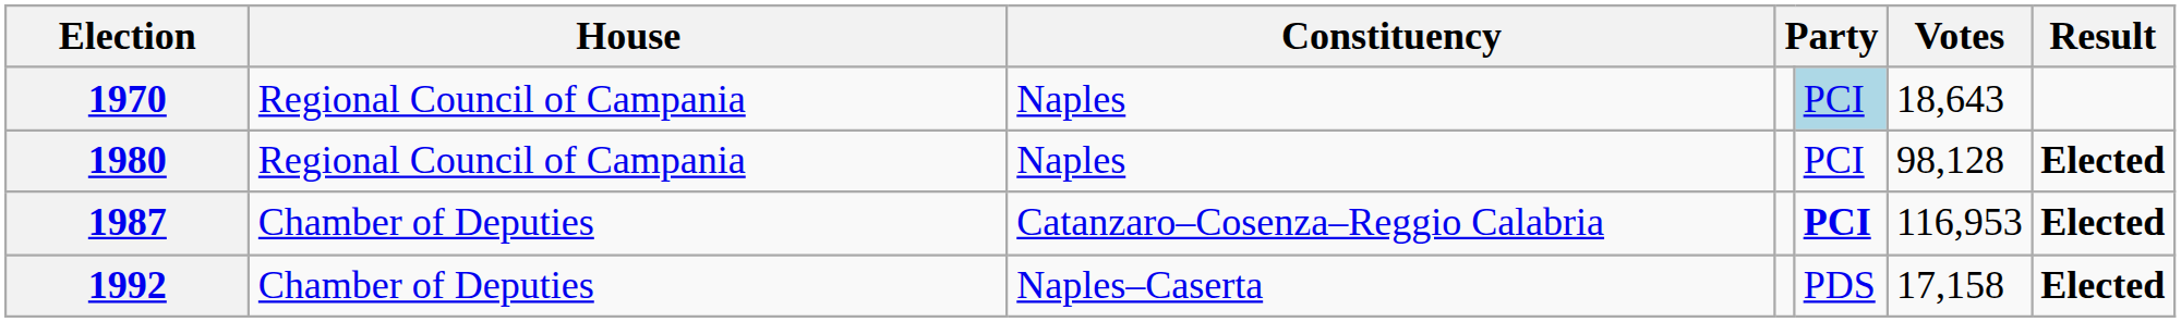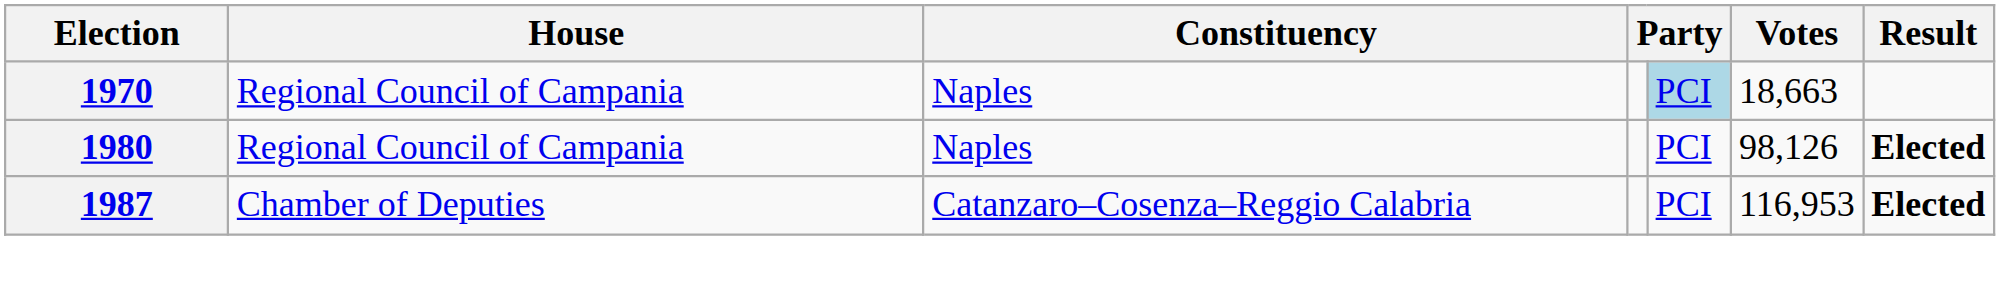1970 | Votes: 18,643 -> 18,663
1980 | Votes: 98,128 -> 98,126
1987 | column 5: bold -> normal
- row: 1992 | Chamber of Deputies | Naples–Caserta | PDS | 17,158 | Elected
